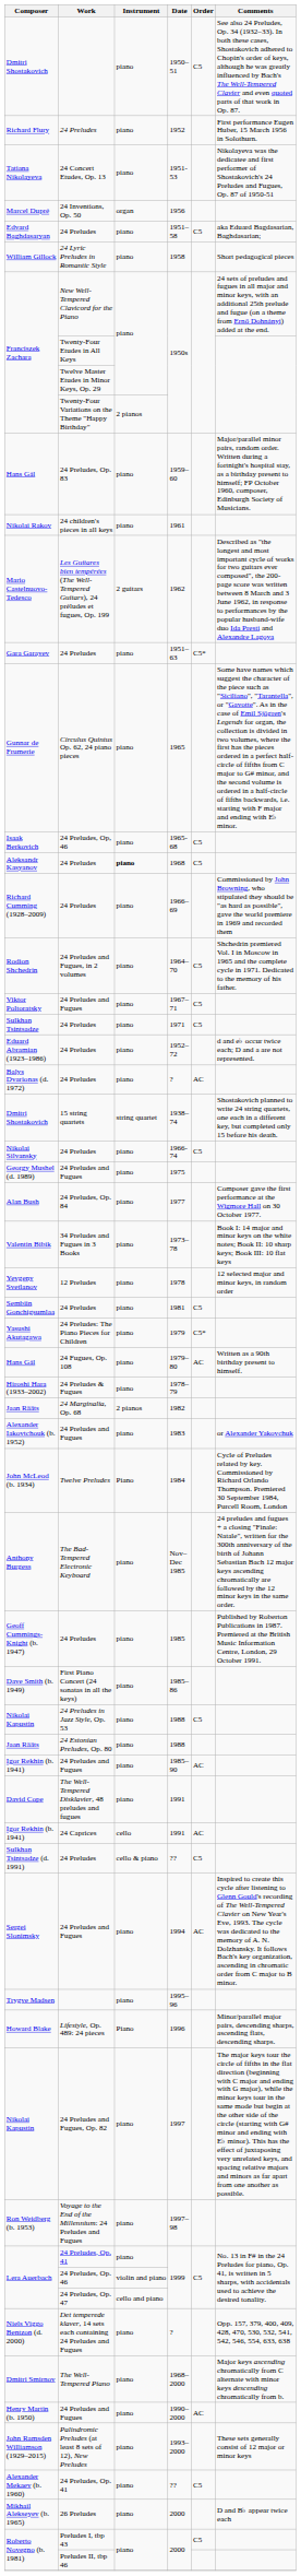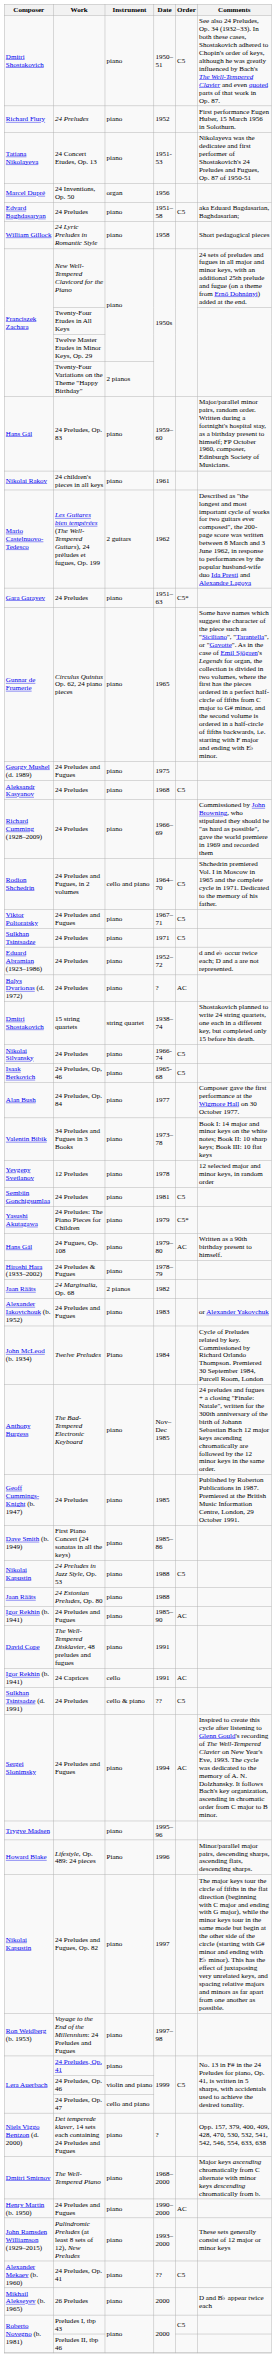rows swapped: Isaak Berkovich <-> Georgy Mushel (d. 1989)
Aleksandr Kasyanov | Instrument: bold -> normal
Rodion Shchedrin | Instrument: piano -> cello and piano
